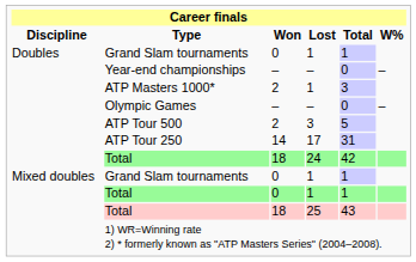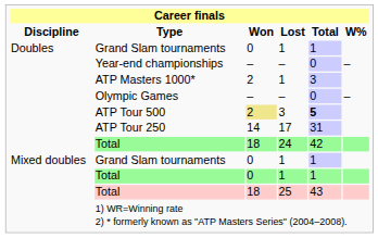ATP Tour 500 | Career finals / Won: no background -> khaki background
ATP Tour 500 | Career finals / Total: normal -> bold
